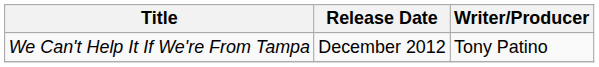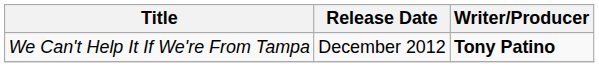We Can't Help It If We're From Tampa | Writer/Producer: normal -> bold
